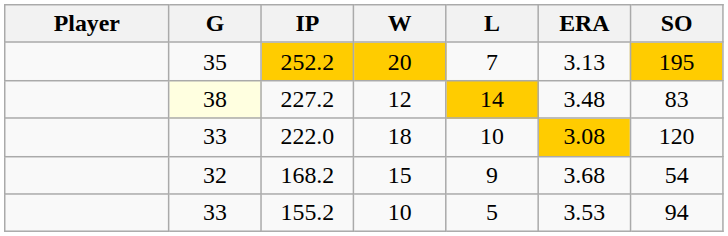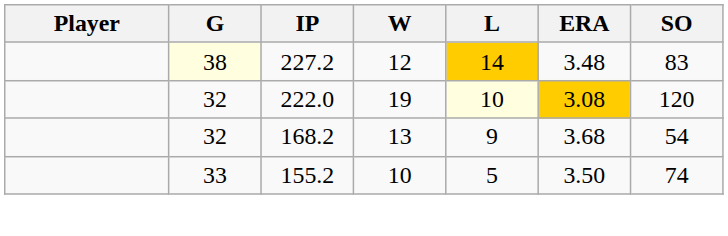- row: 35 | 252.2 | 20 | 7 | 3.13 | 195
222.0 | G: 33 -> 32
222.0 | W: 18 -> 19
222.0 | L: no background -> lightyellow background
168.2 | W: 15 -> 13
155.2 | ERA: 3.53 -> 3.50
155.2 | SO: 94 -> 74
